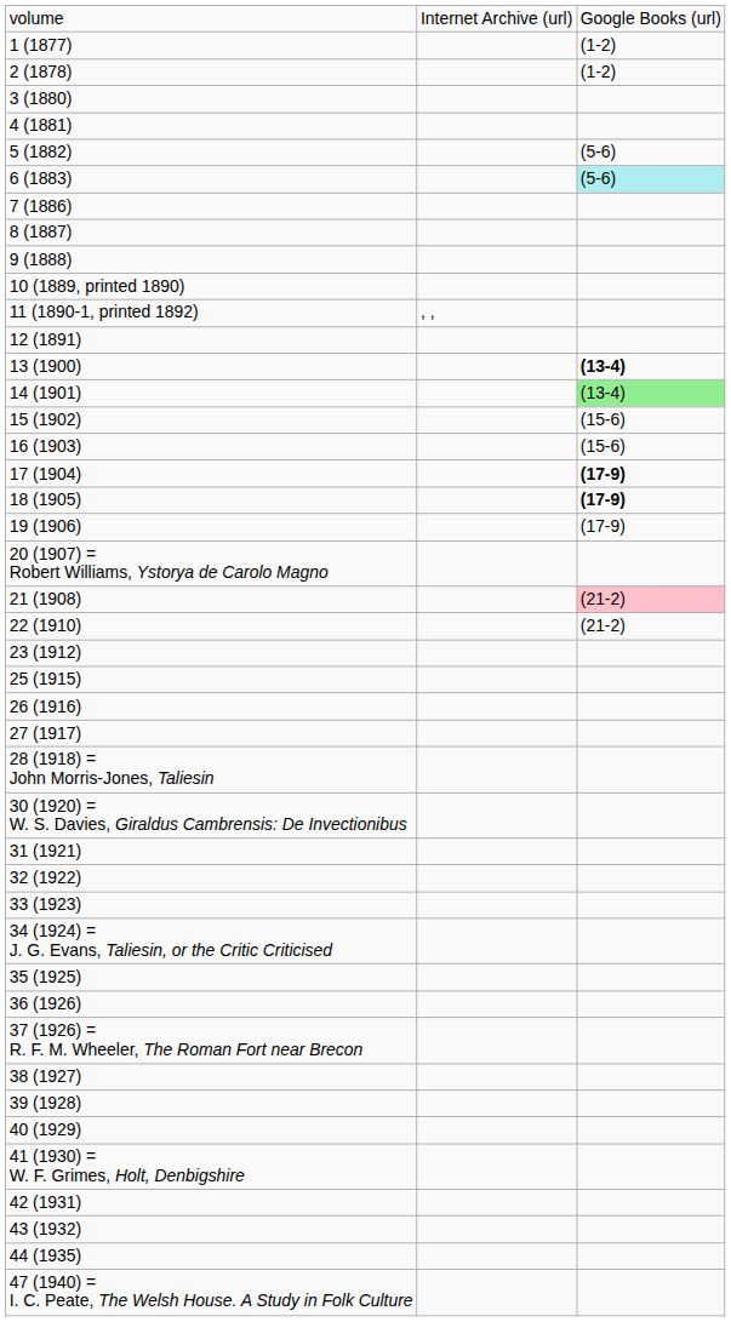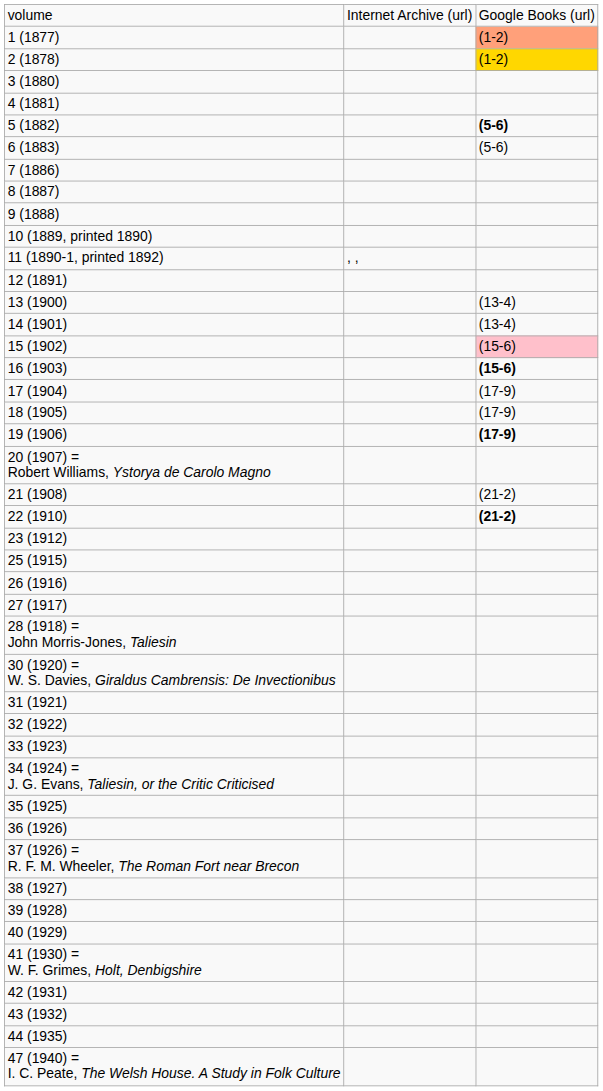1 (1877) | column 3: no background -> lightsalmon background
2 (1878) | column 3: no background -> gold background
5 (1882) | column 3: normal -> bold
6 (1883) | column 3: paleturquoise background -> no background
13 (1900) | column 3: bold -> normal
14 (1901) | column 3: lightgreen background -> no background
15 (1902) | column 3: no background -> pink background
16 (1903) | column 3: normal -> bold
17 (1904) | column 3: bold -> normal
18 (1905) | column 3: bold -> normal
19 (1906) | column 3: normal -> bold
21 (1908) | column 3: pink background -> no background
22 (1910) | column 3: normal -> bold
